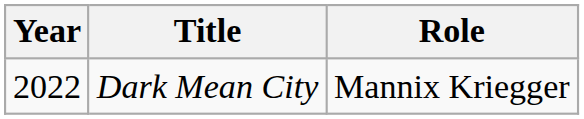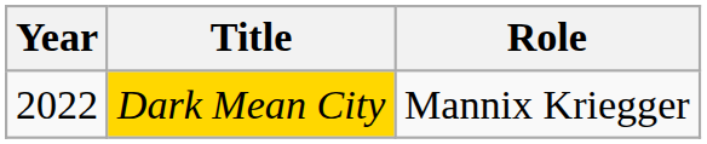row 2 | Title: no background -> gold background
